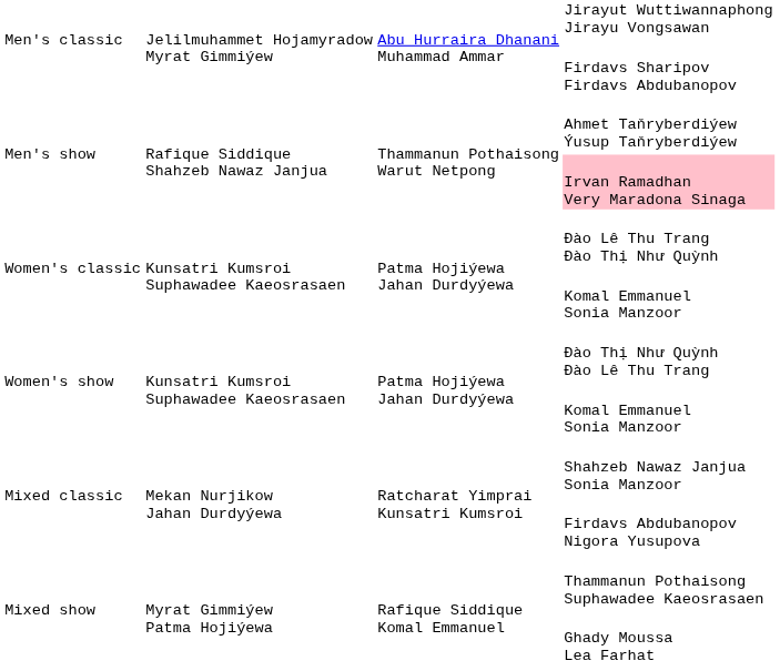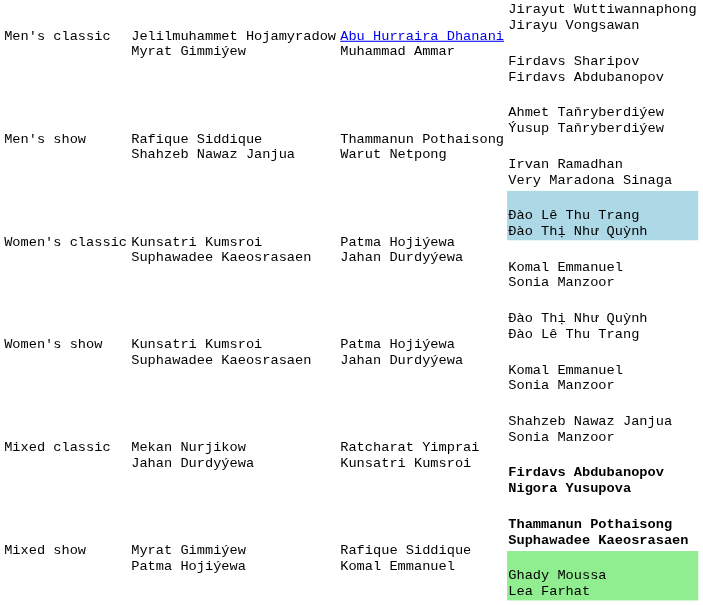Irvan Ramadhan Very Maradona Sinaga | column 4: pink background -> no background
Đào Lê Thu Trang Đào Thị Như Quỳnh | column 4: no background -> lightblue background
Firdavs Abdubanopov Nigora Yusupova | column 4: normal -> bold
Thammanun Pothaisong Suphawadee Kaeosrasaen | column 4: normal -> bold
Ghady Moussa Lea Farhat | column 4: no background -> lightgreen background
